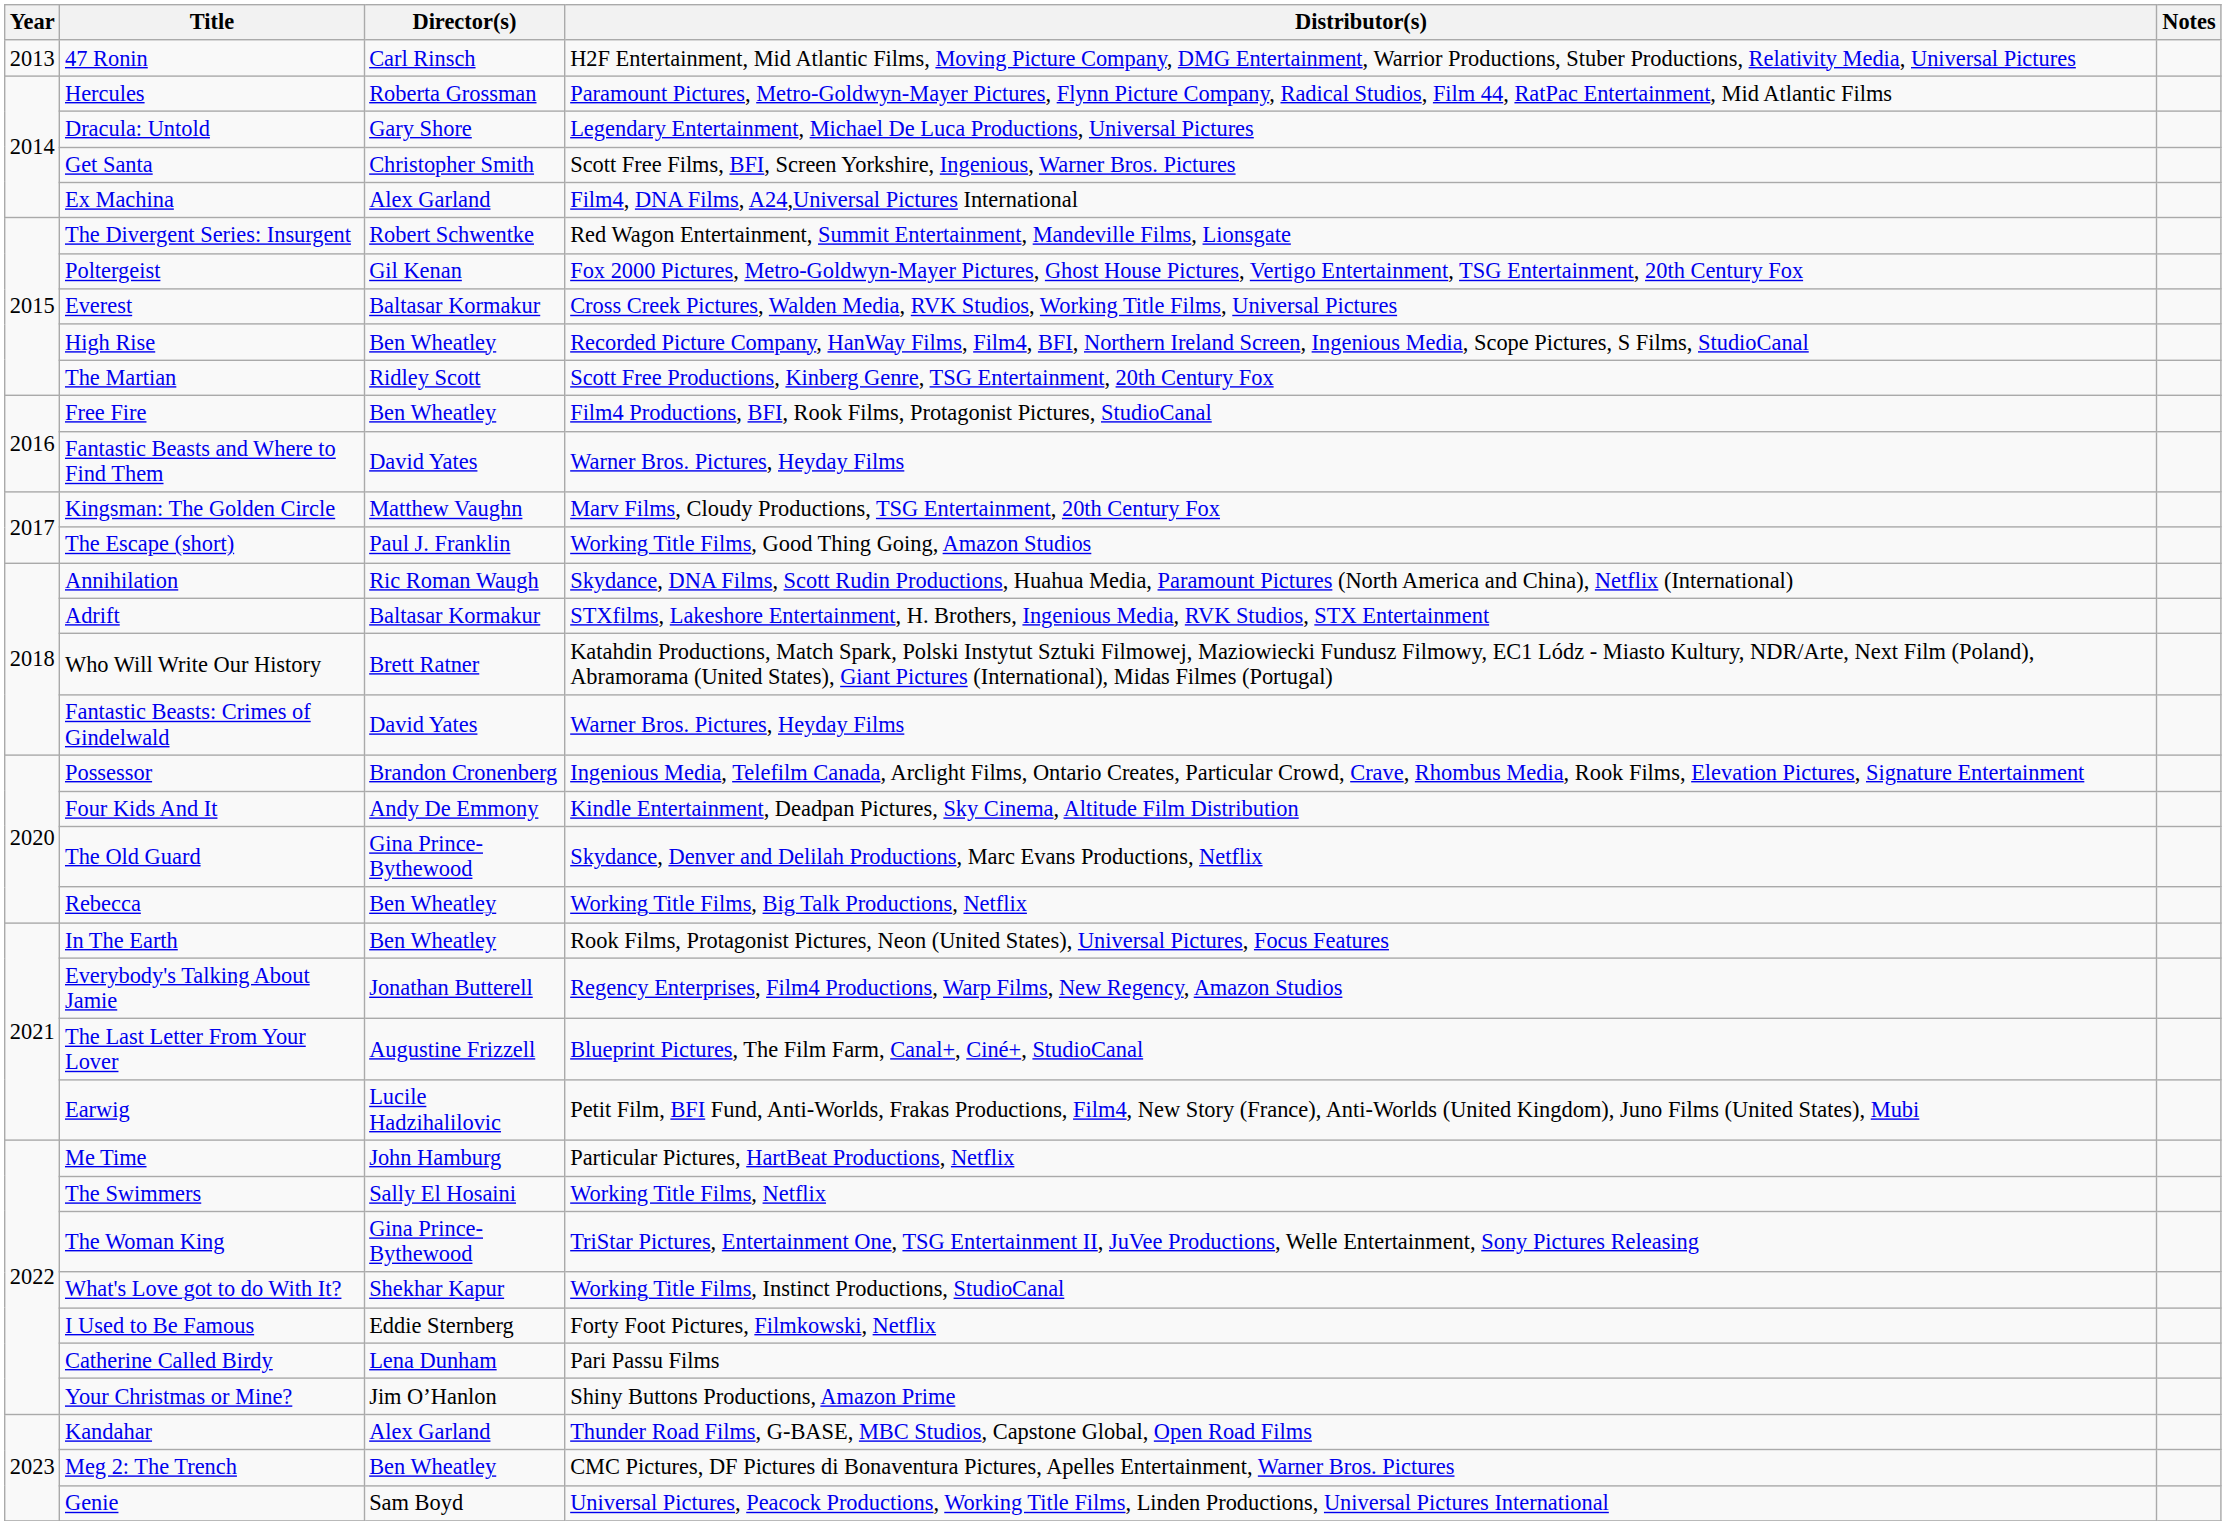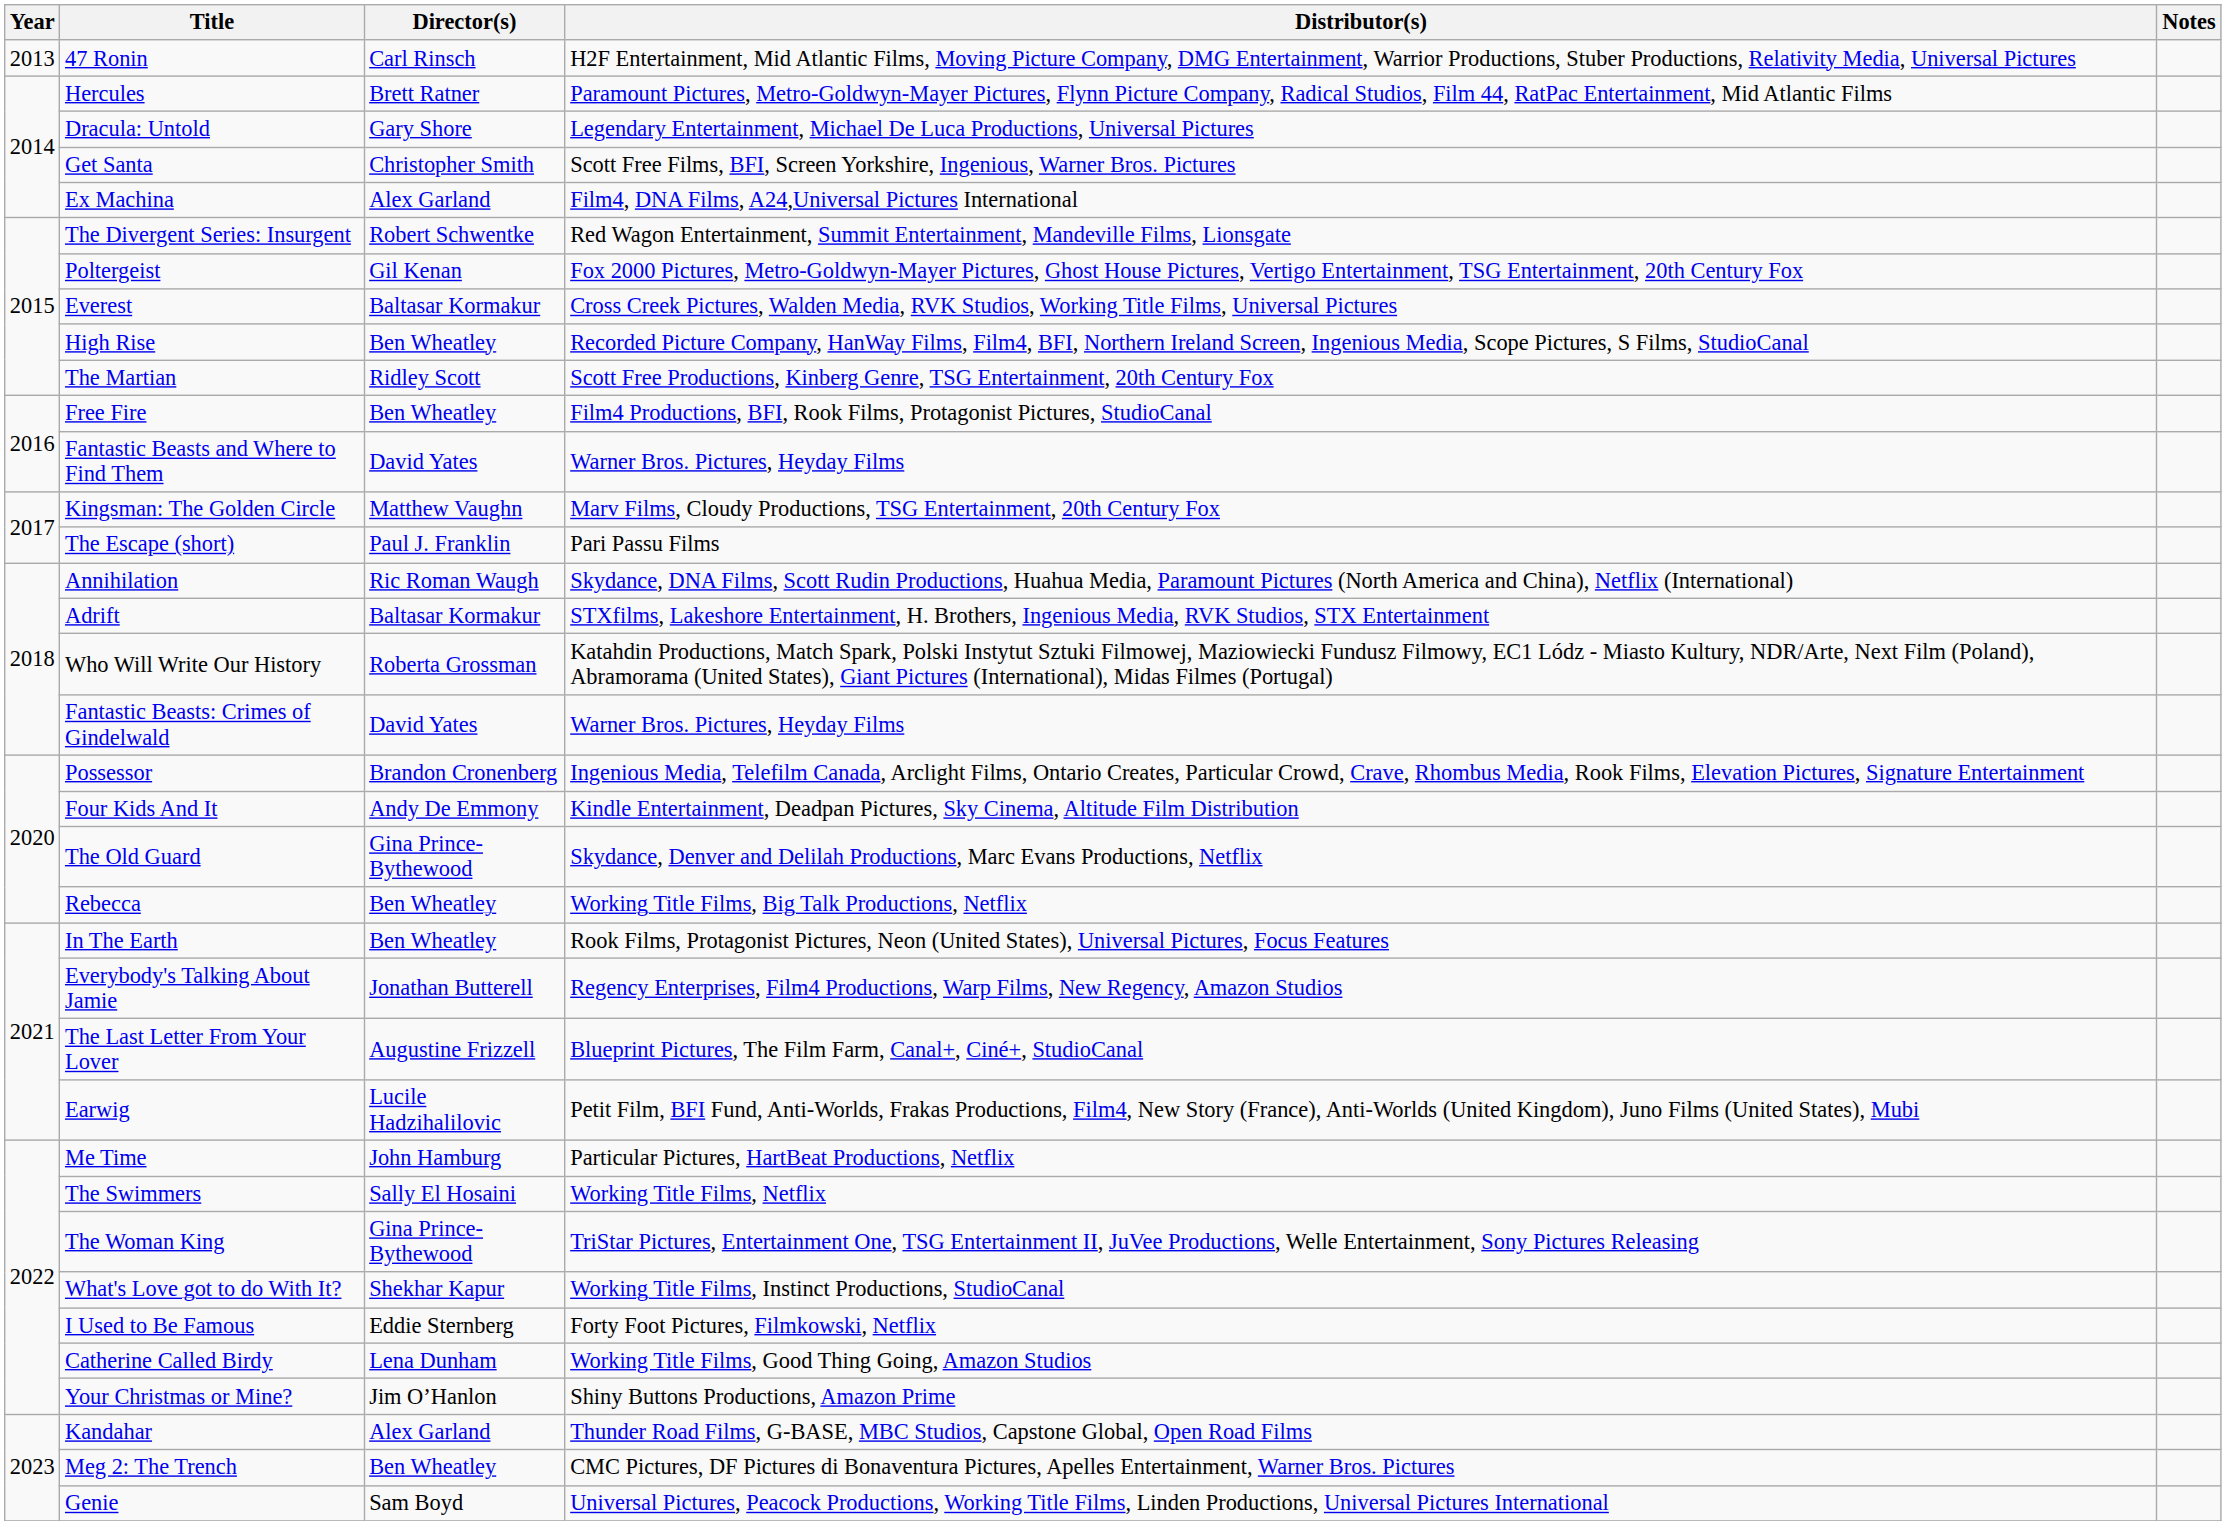Hercules | Director(s): Roberta Grossman -> Brett Ratner
The Escape (short) | Distributor(s): Working Title Films, Good Thing Going, Amazon Studios -> Pari Passu Films
Who Will Write Our History | Director(s): Brett Ratner -> Roberta Grossman
Catherine Called Birdy | Distributor(s): Pari Passu Films -> Working Title Films, Good Thing Going, Amazon Studios
